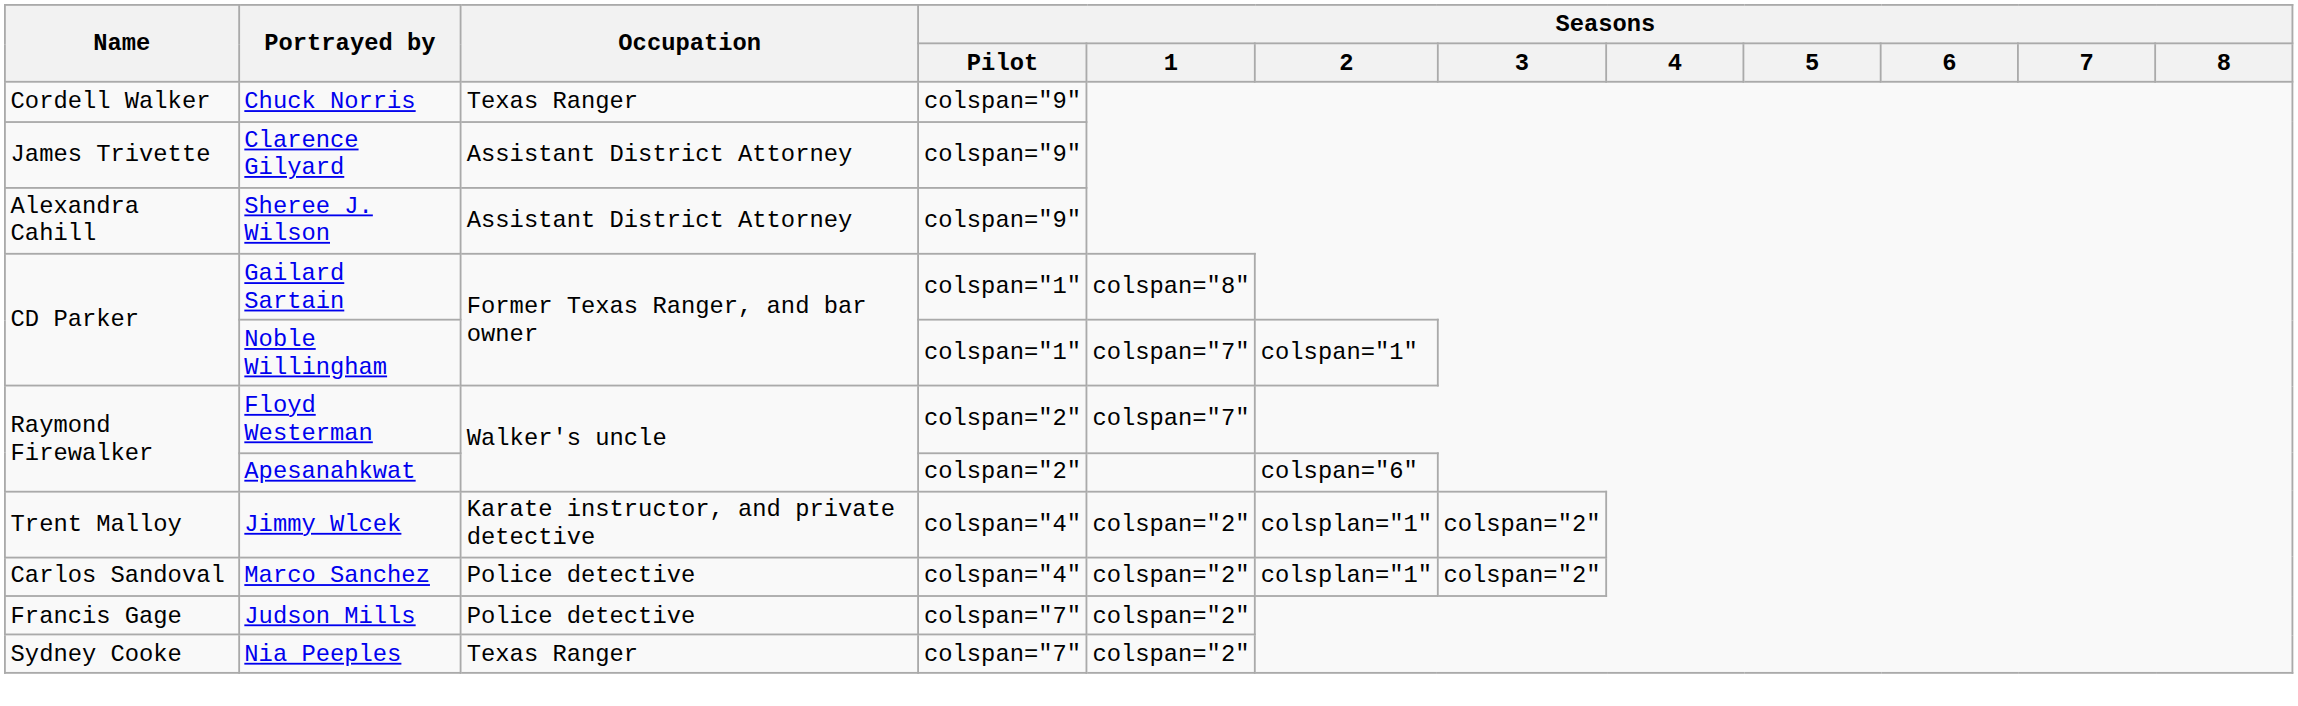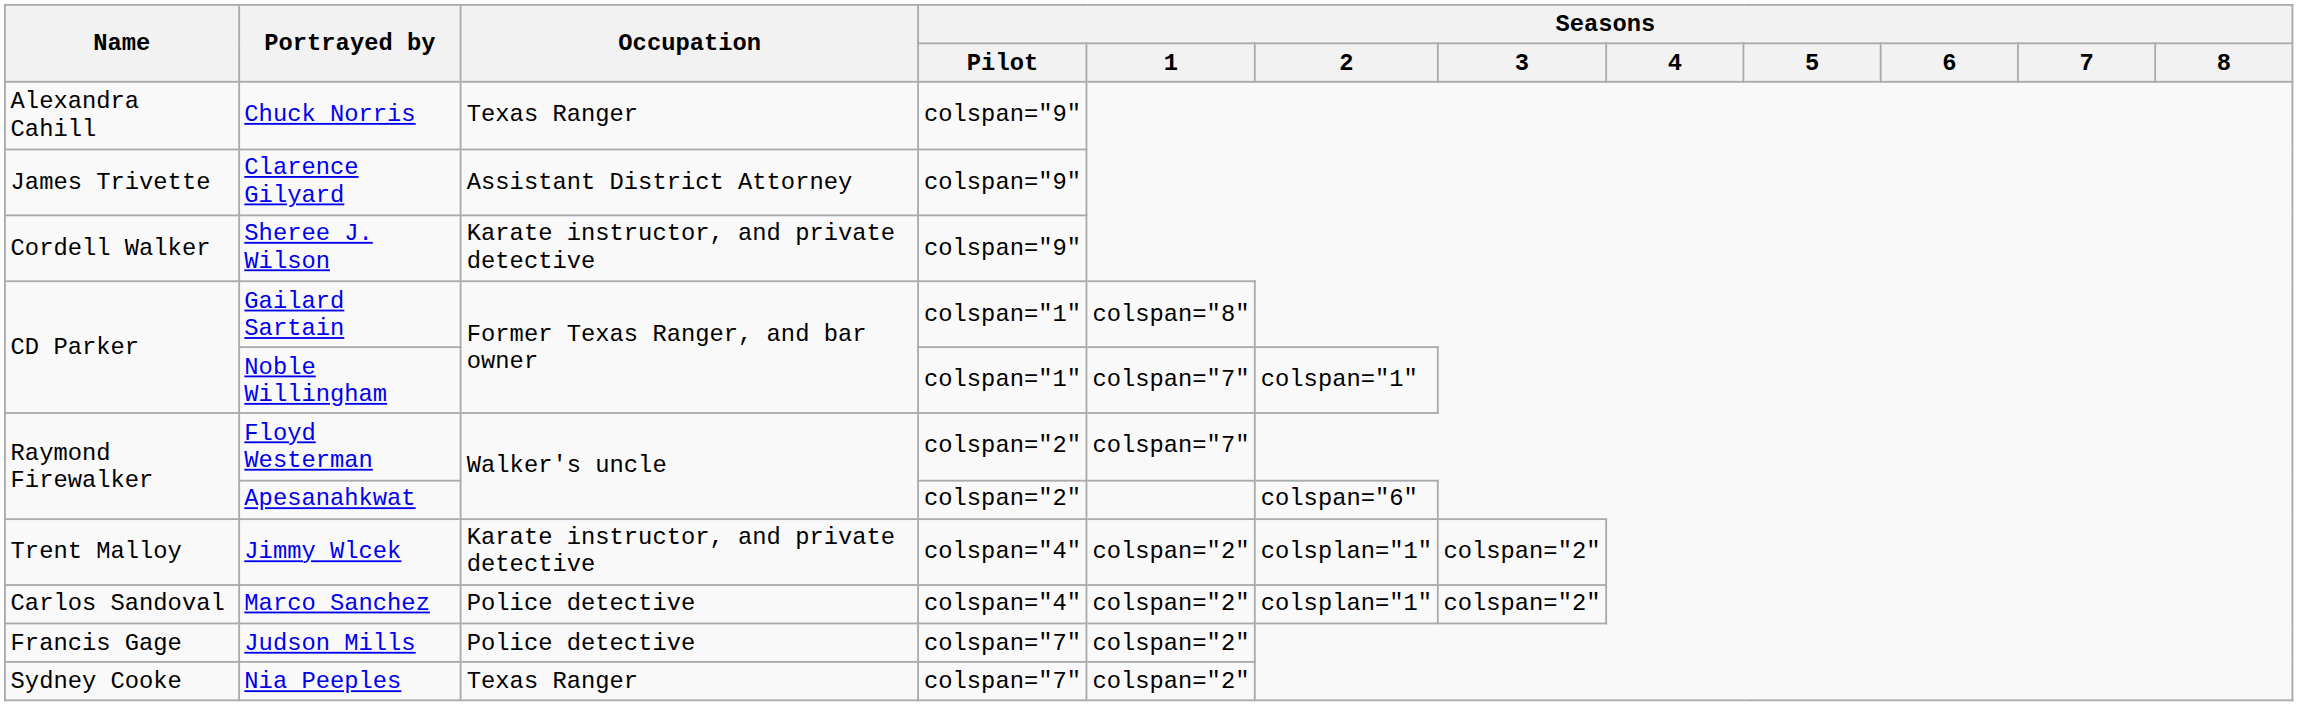Chuck Norris | Name: Cordell Walker -> Alexandra Cahill
Sheree J. Wilson | Name: Alexandra Cahill -> Cordell Walker
Sheree J. Wilson | Occupation: Assistant District Attorney -> Karate instructor, and private detective
